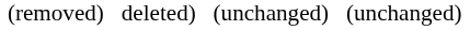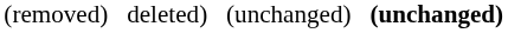(removed) | column 4: normal -> bold
